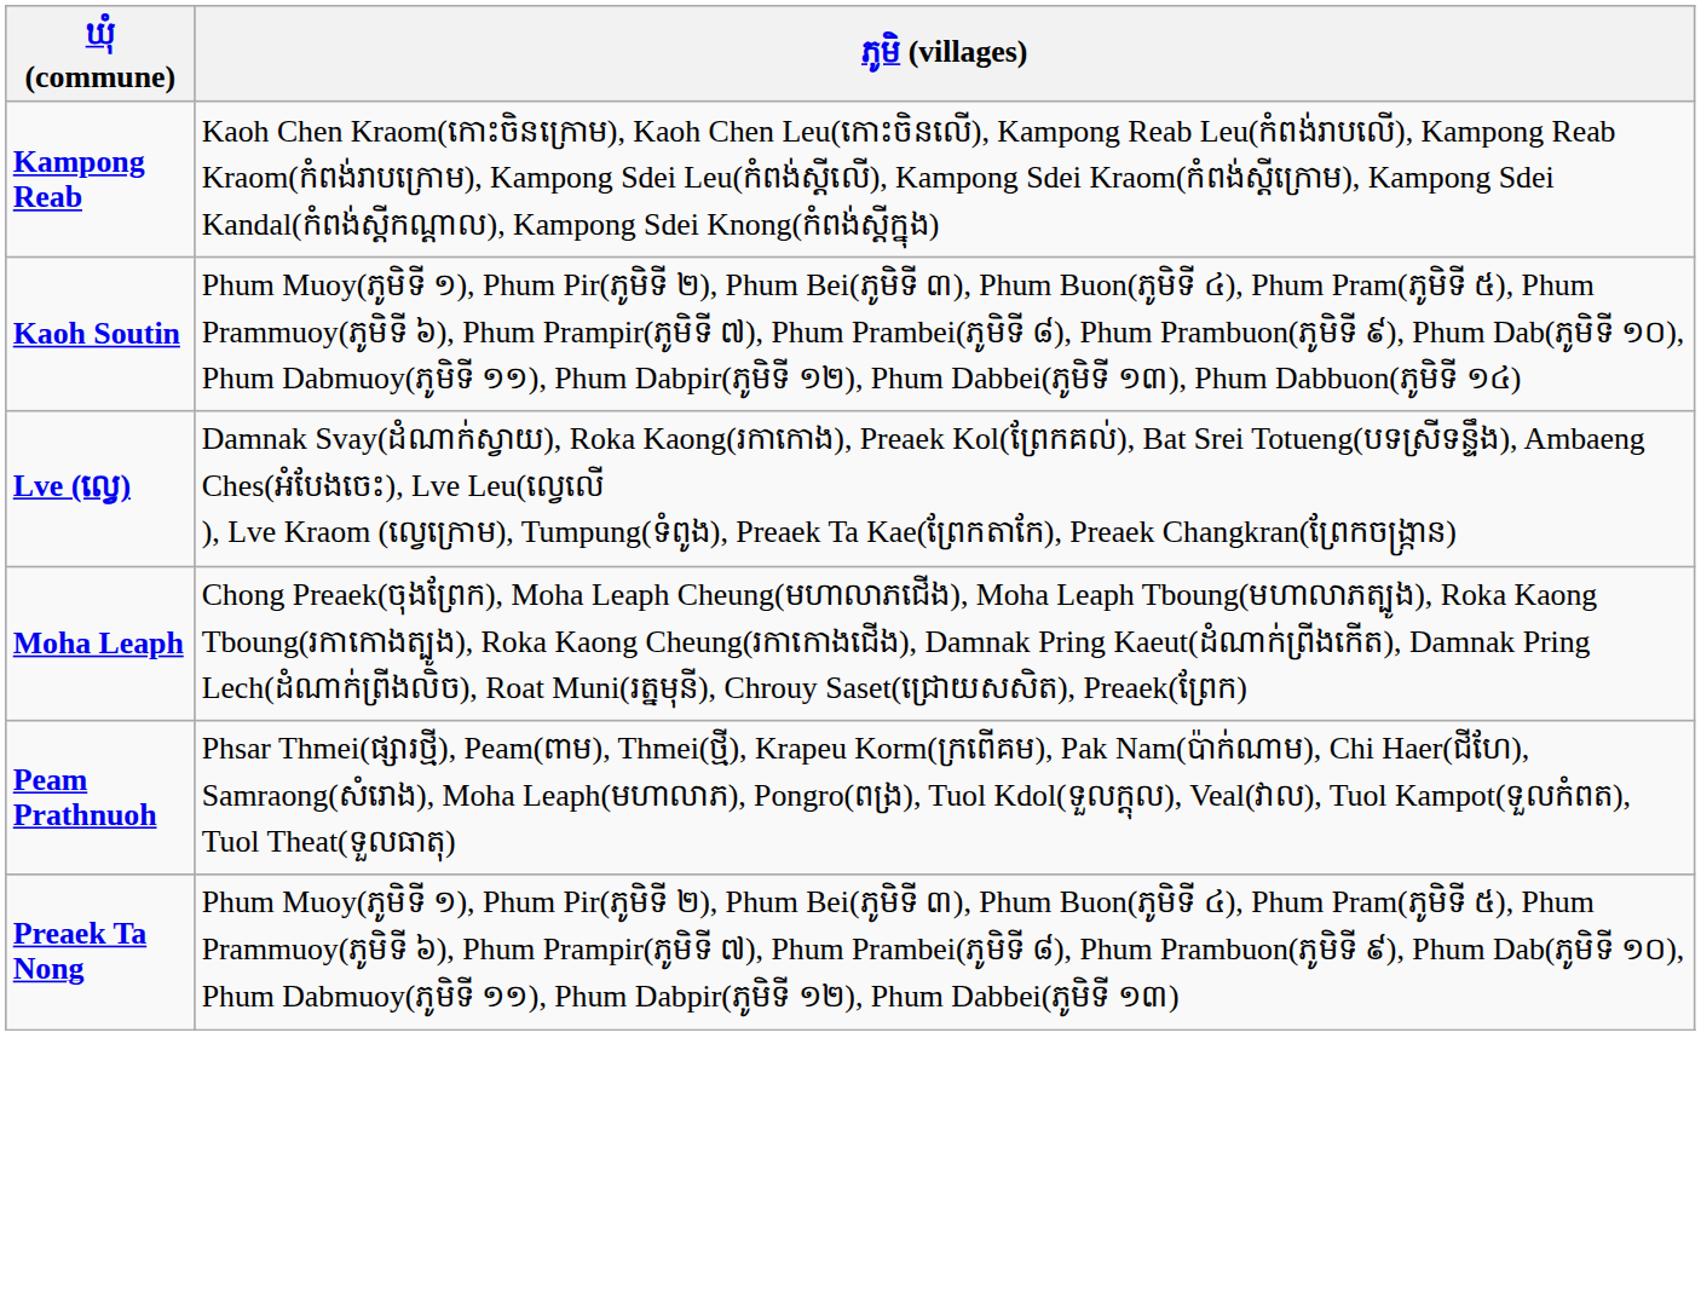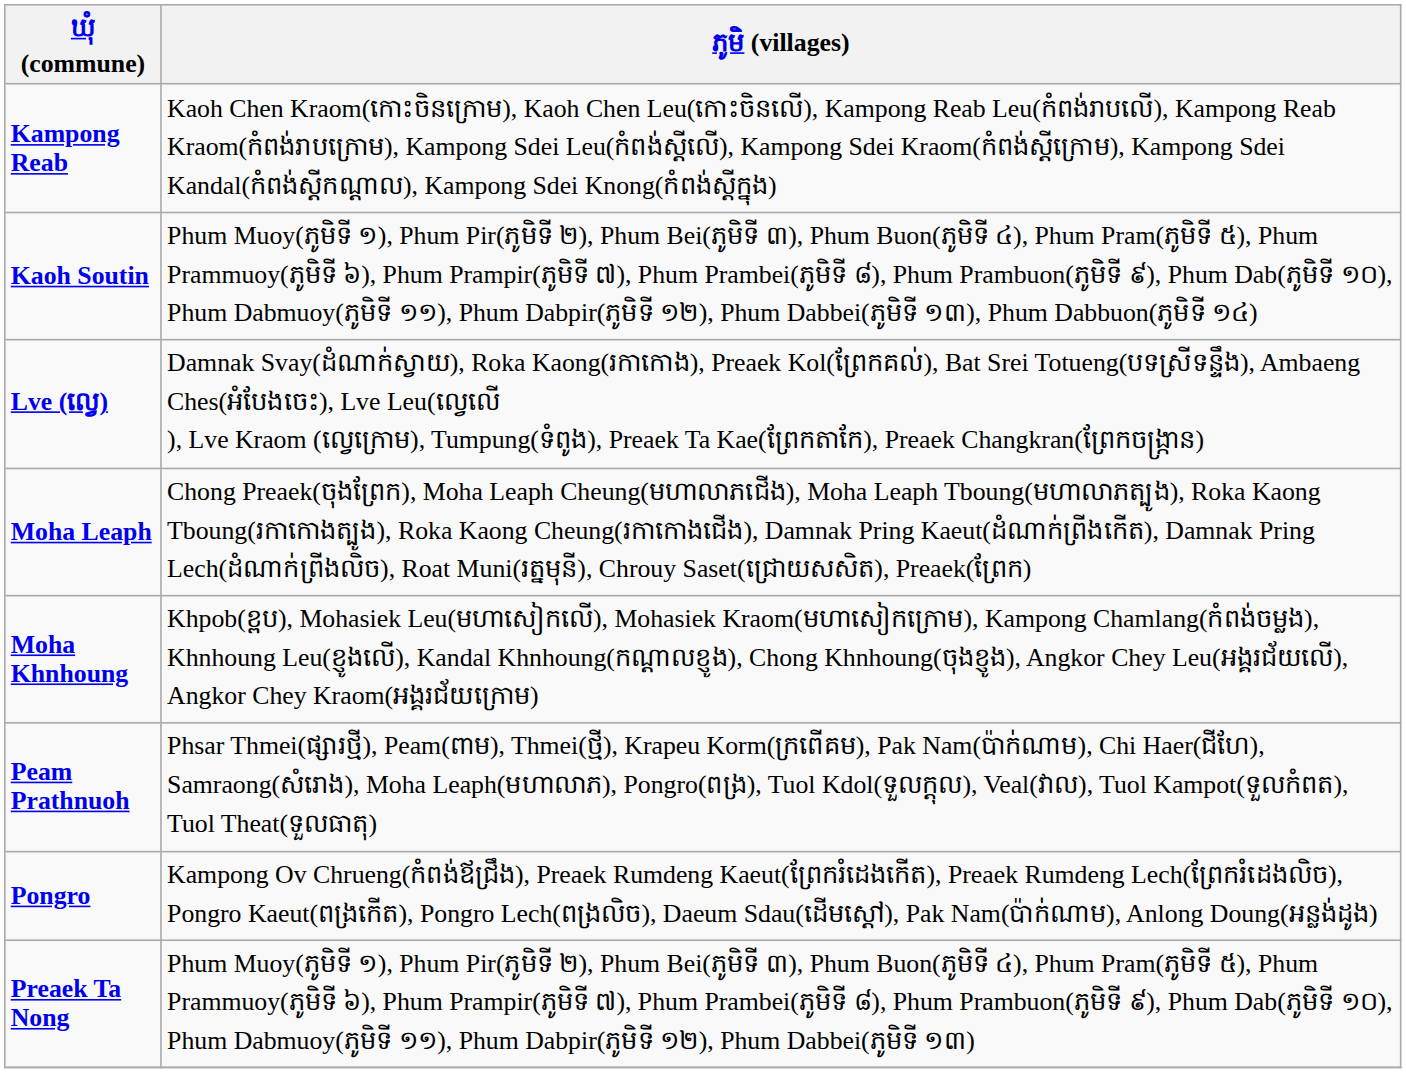+ row: Moha Khnhoung | Khpob(ខ្ពប), Mohasiek Leu(មហាសៀកលើ), Mohasiek Kraom(មហាសៀកក្រោម), Kampong Chamlang(កំពង់ចម្លង), Khnhoung Leu(ខ្ញូងលើ), Kandal Khnhoung(កណ្ដាលខ្ញូង), Chong Khnhoung(ចុងខ្ញូង), Angkor Chey Leu(អង្គរជ័យលើ), Angkor Chey Kraom(អង្គរជ័យក្រោម)
+ row: Pongro | Kampong Ov Chrueng(កំពង់ឪជ្រឹង), Preaek Rumdeng Kaeut(ព្រែករំដេងកើត), Preaek Rumdeng Lech(ព្រែករំដេងលិច), Pongro Kaeut(ពង្រកើត), Pongro Lech(ពង្រលិច), Daeum Sdau(ដើមស្ដៅ), Pak Nam(ប៉ាក់ណាម), Anlong Doung(អន្លង់ដូង)
